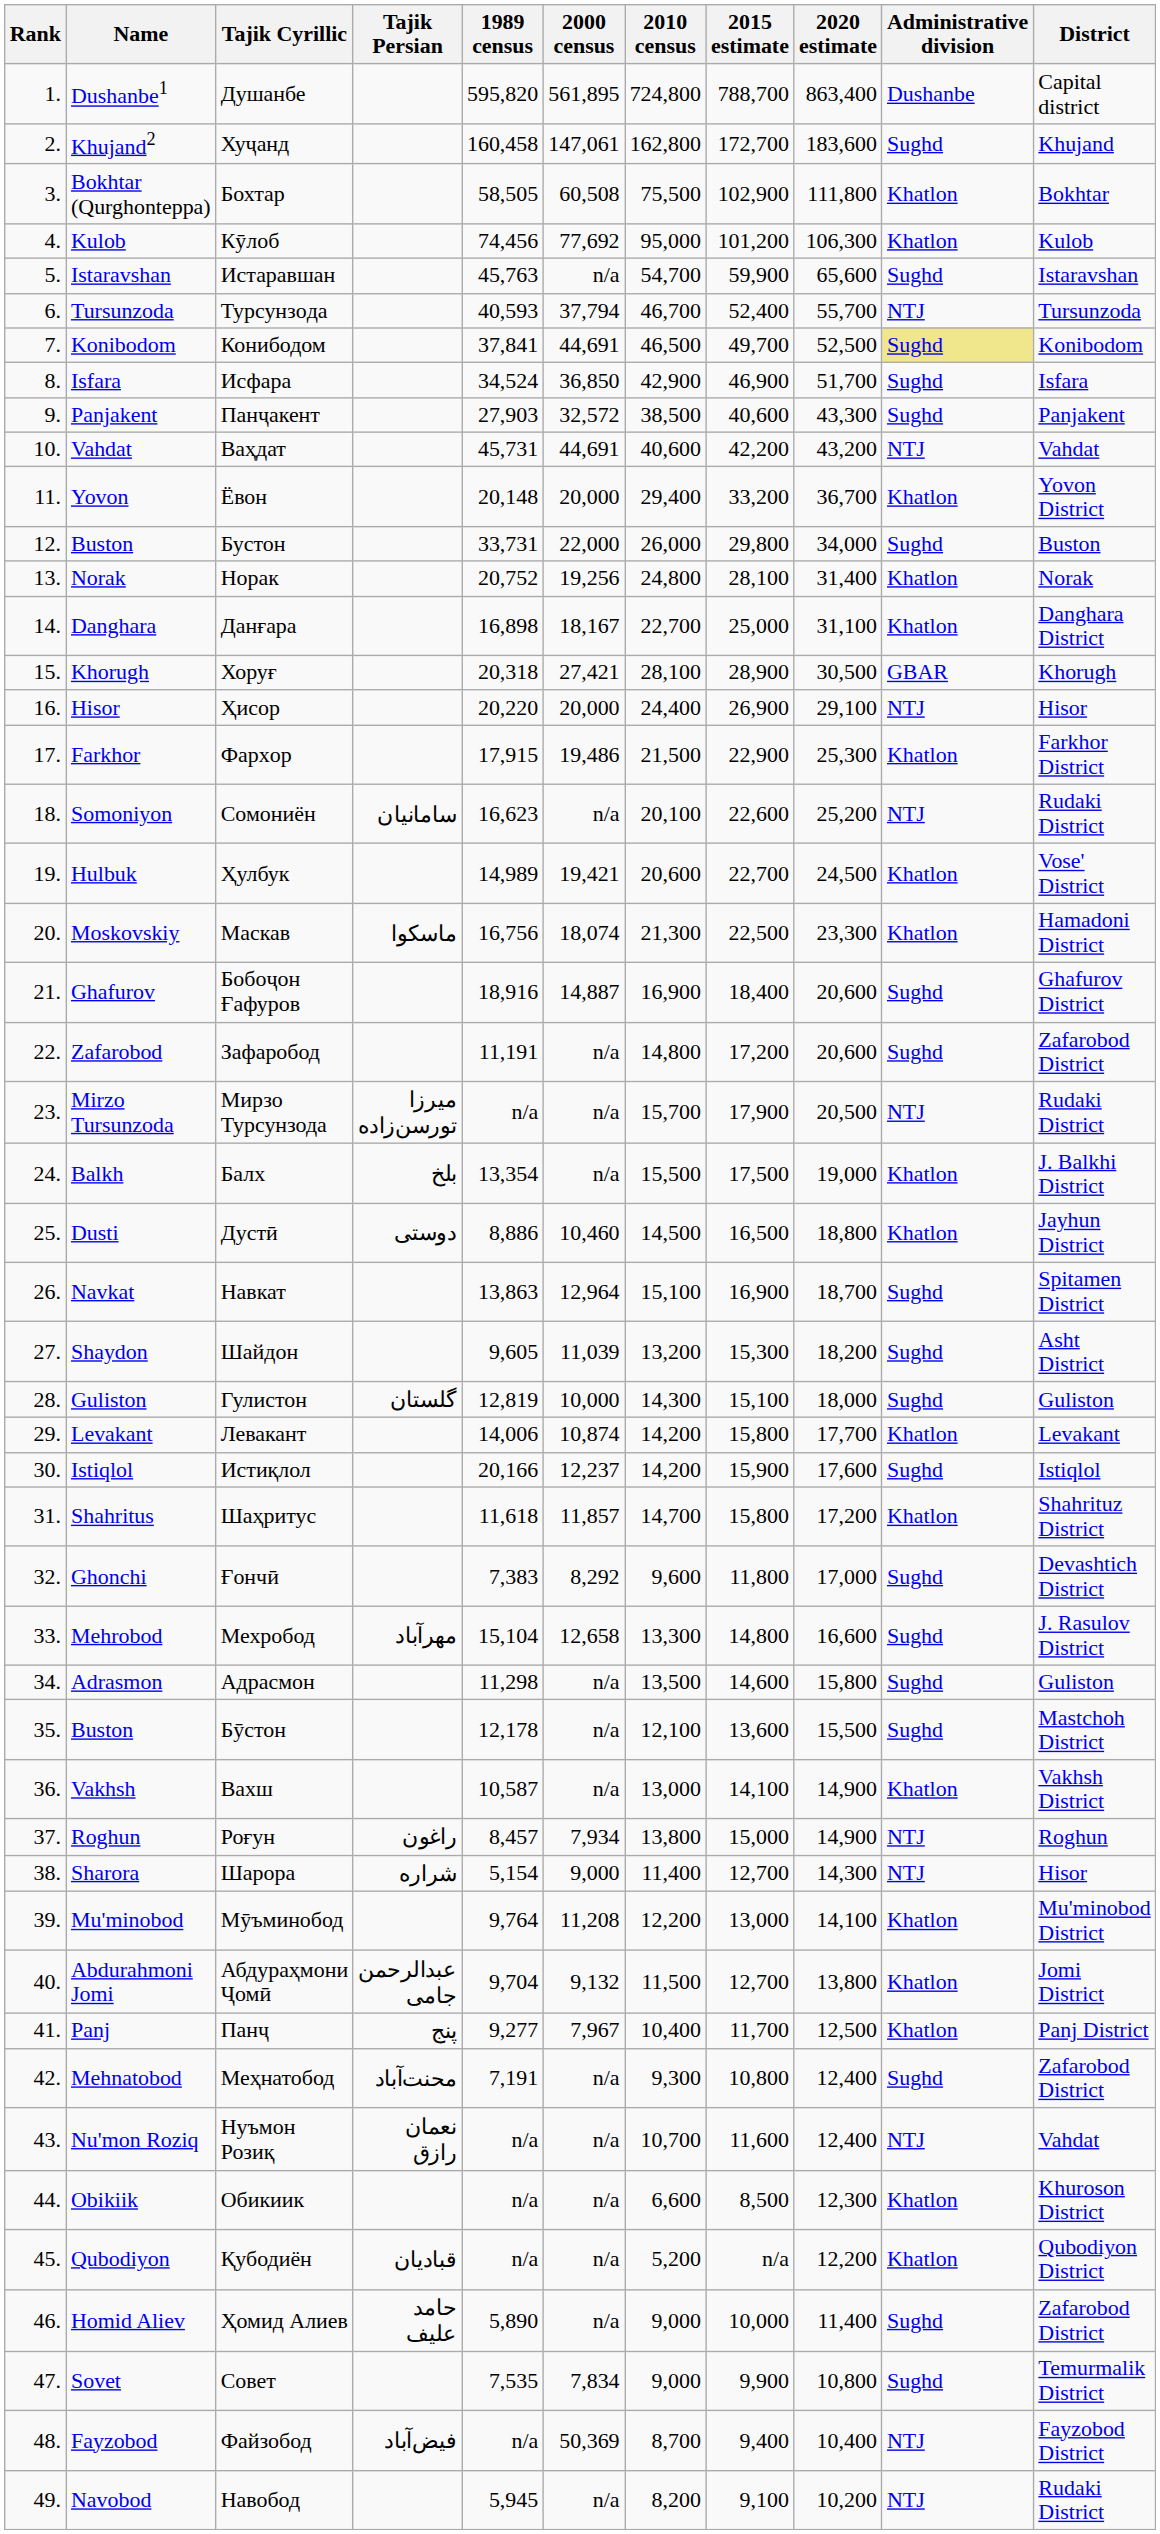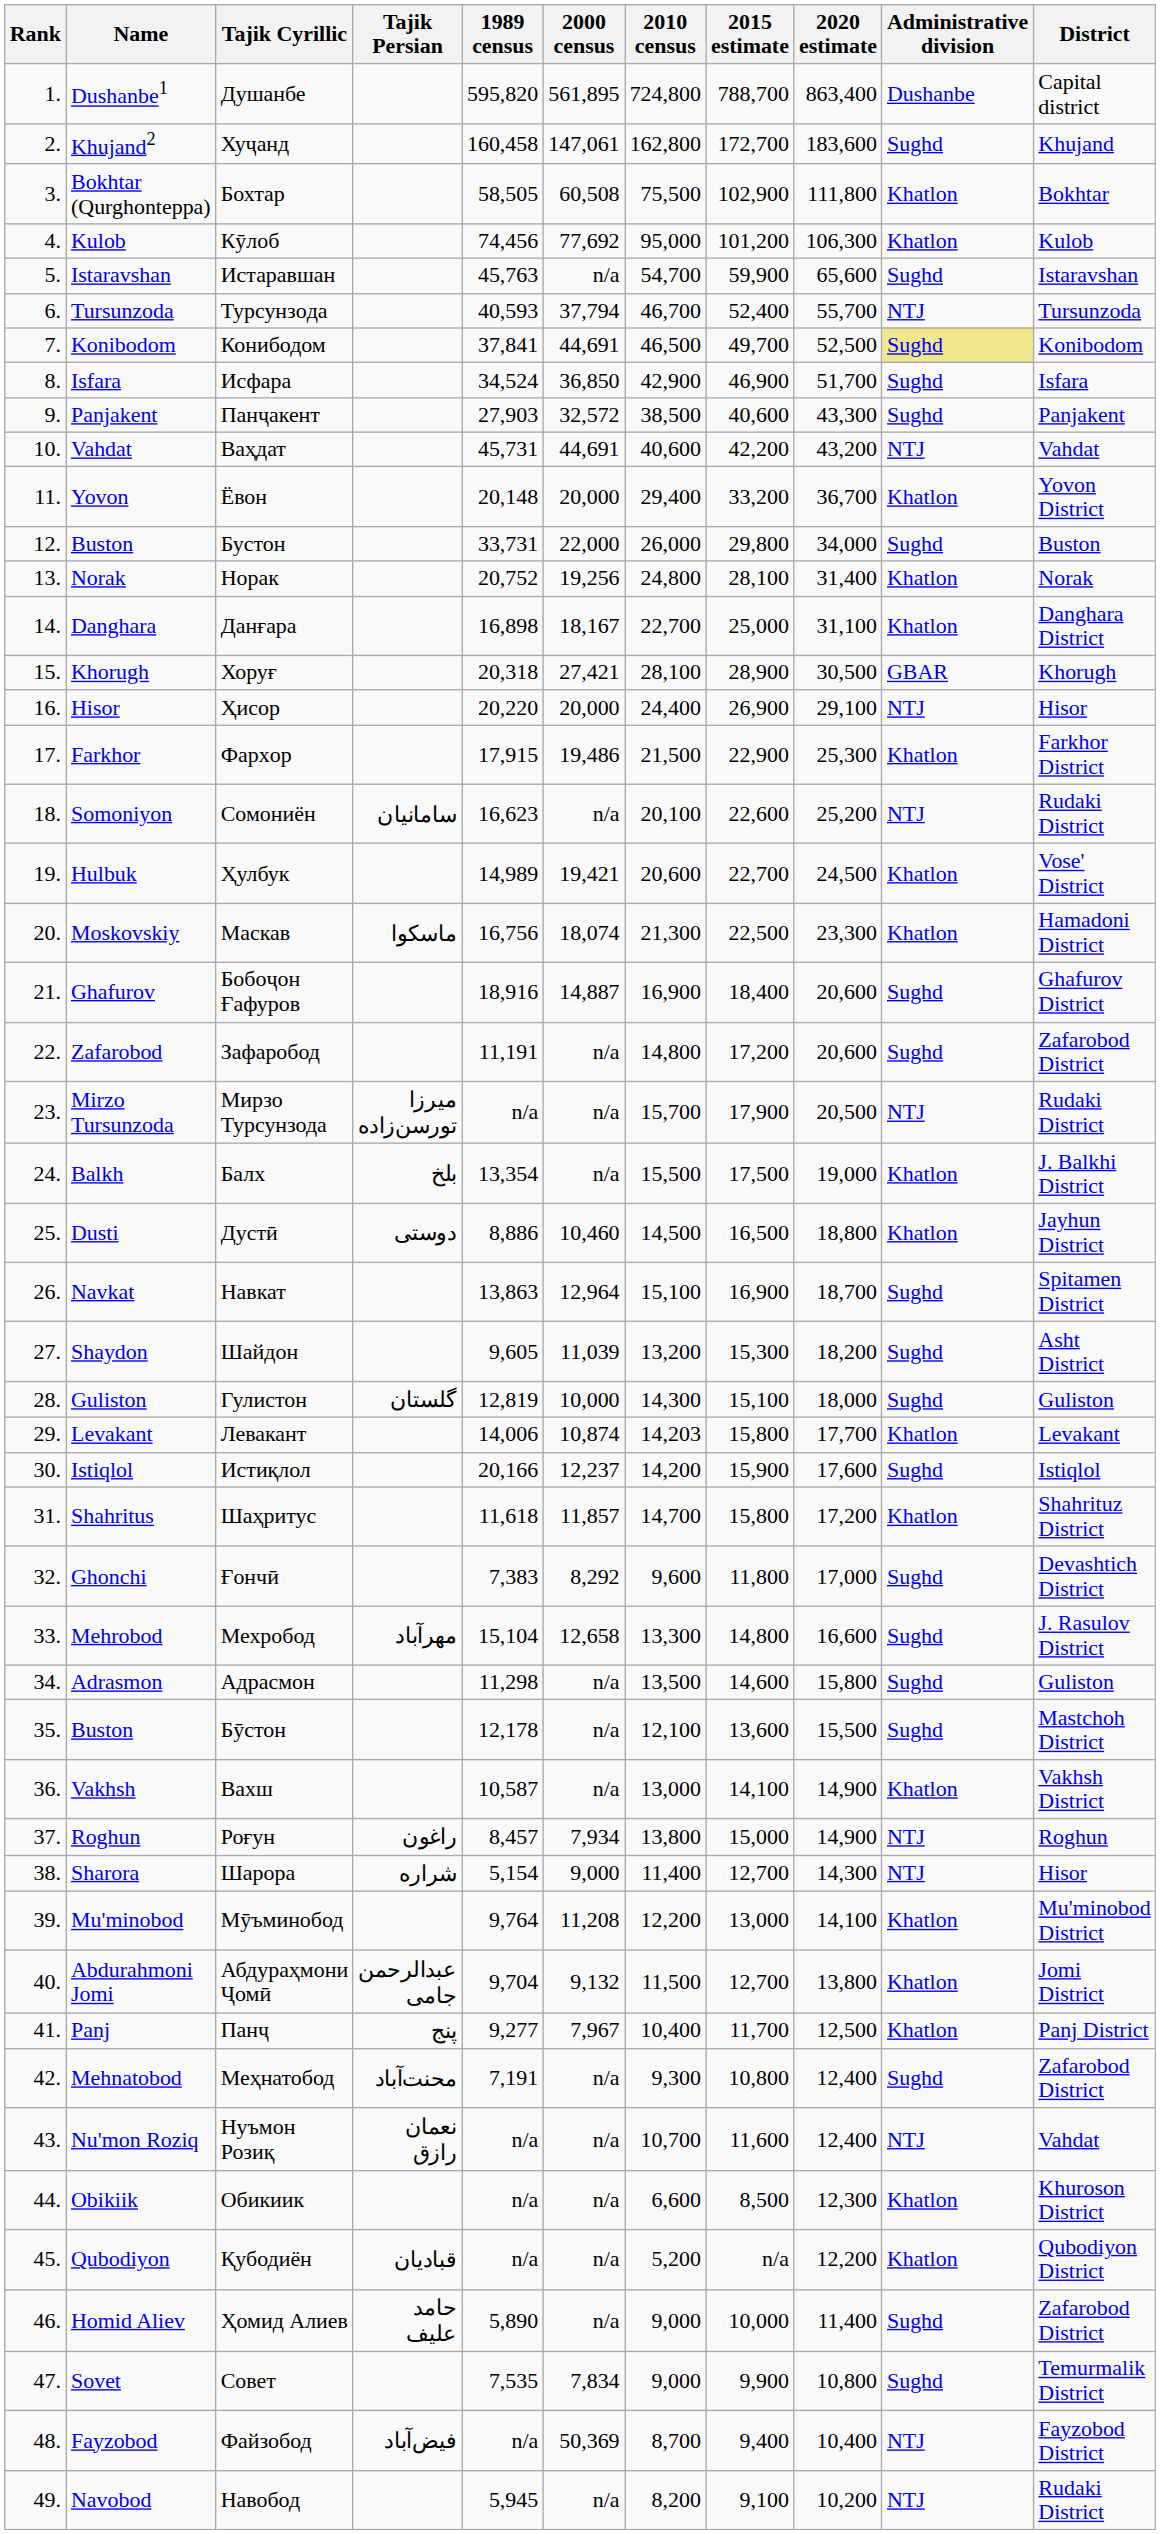Левакант | 2010 census: 14,200 -> 14,203
